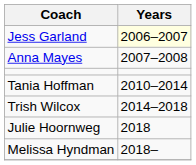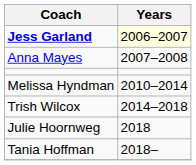row 2 | Coach: normal -> bold
row 5 | Coach: Tania Hoffman -> Melissa Hyndman
row 8 | Coach: Melissa Hyndman -> Tania Hoffman
